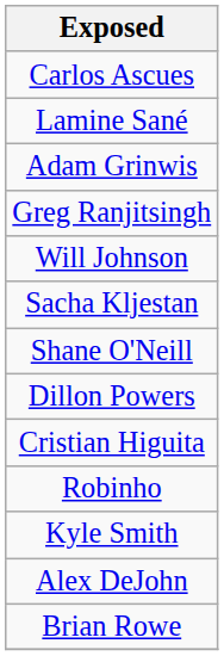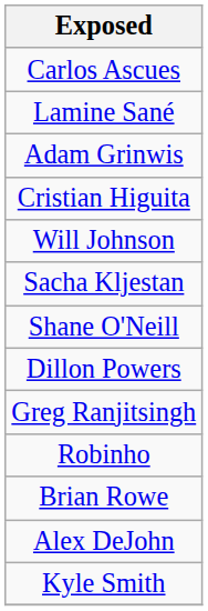row 5 | column 1: Greg Ranjitsingh -> Cristian Higuita
row 10 | column 1: Cristian Higuita -> Greg Ranjitsingh
row 12 | column 1: Kyle Smith -> Brian Rowe
row 14 | column 1: Brian Rowe -> Kyle Smith
